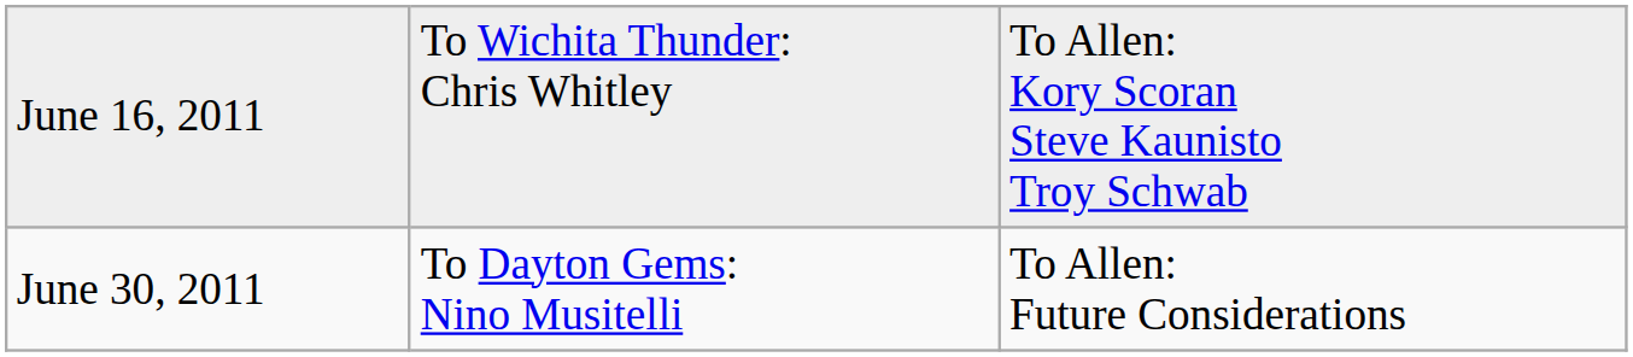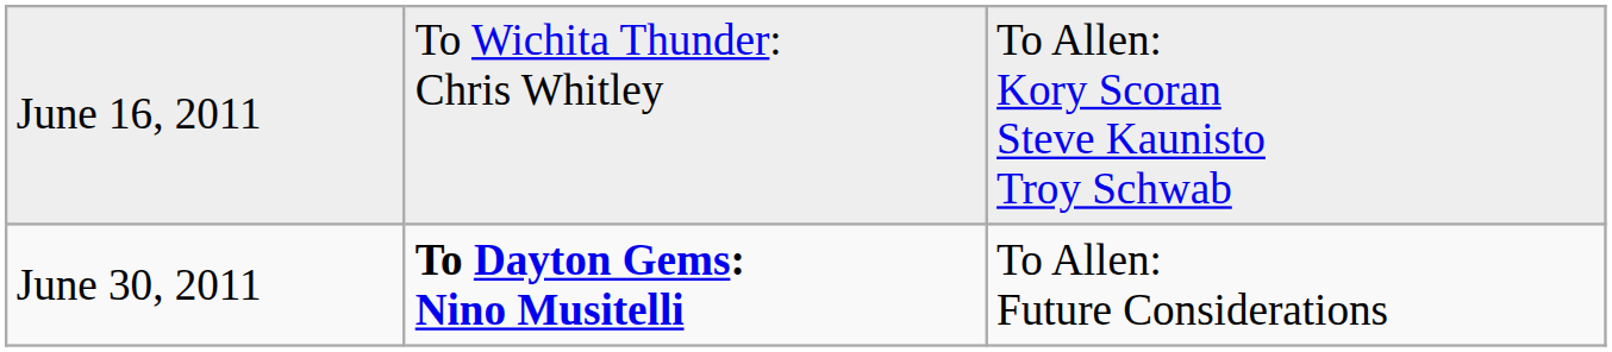June 30, 2011 | column 2: normal -> bold
